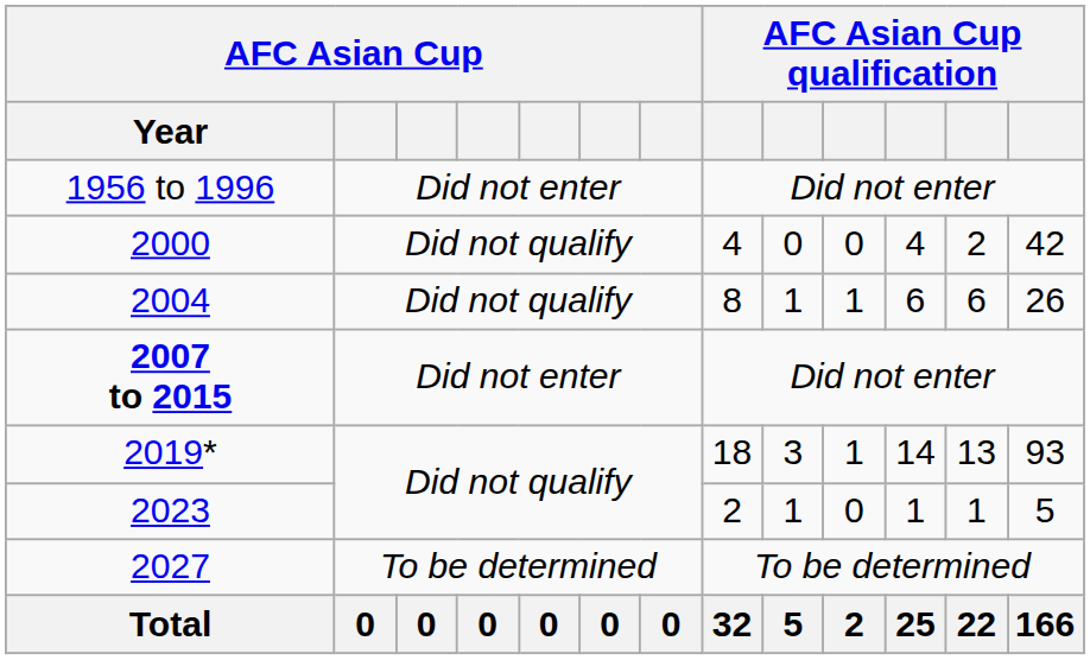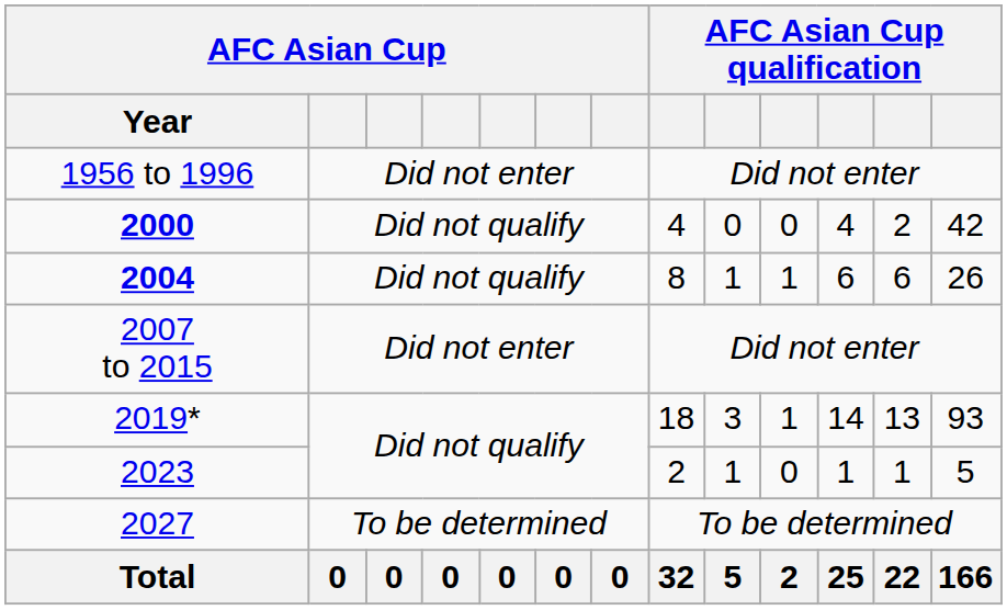2000 | AFC Asian Cup / Year: normal -> bold
2004 | AFC Asian Cup / Year: normal -> bold
2007 to 2015 | AFC Asian Cup / Year: bold -> normal
